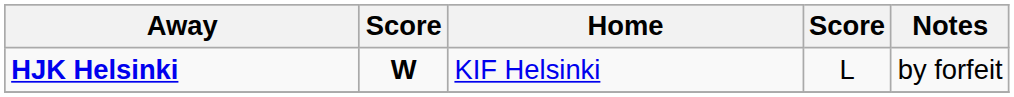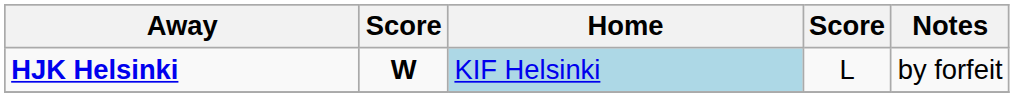HJK Helsinki | Home: no background -> lightblue background
